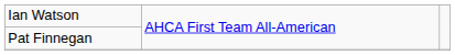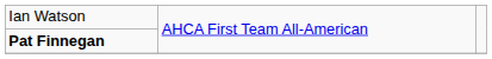row 2 | column 1: normal -> bold
